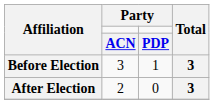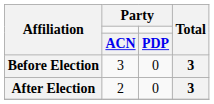Before Election | column 3: 1 -> 0
